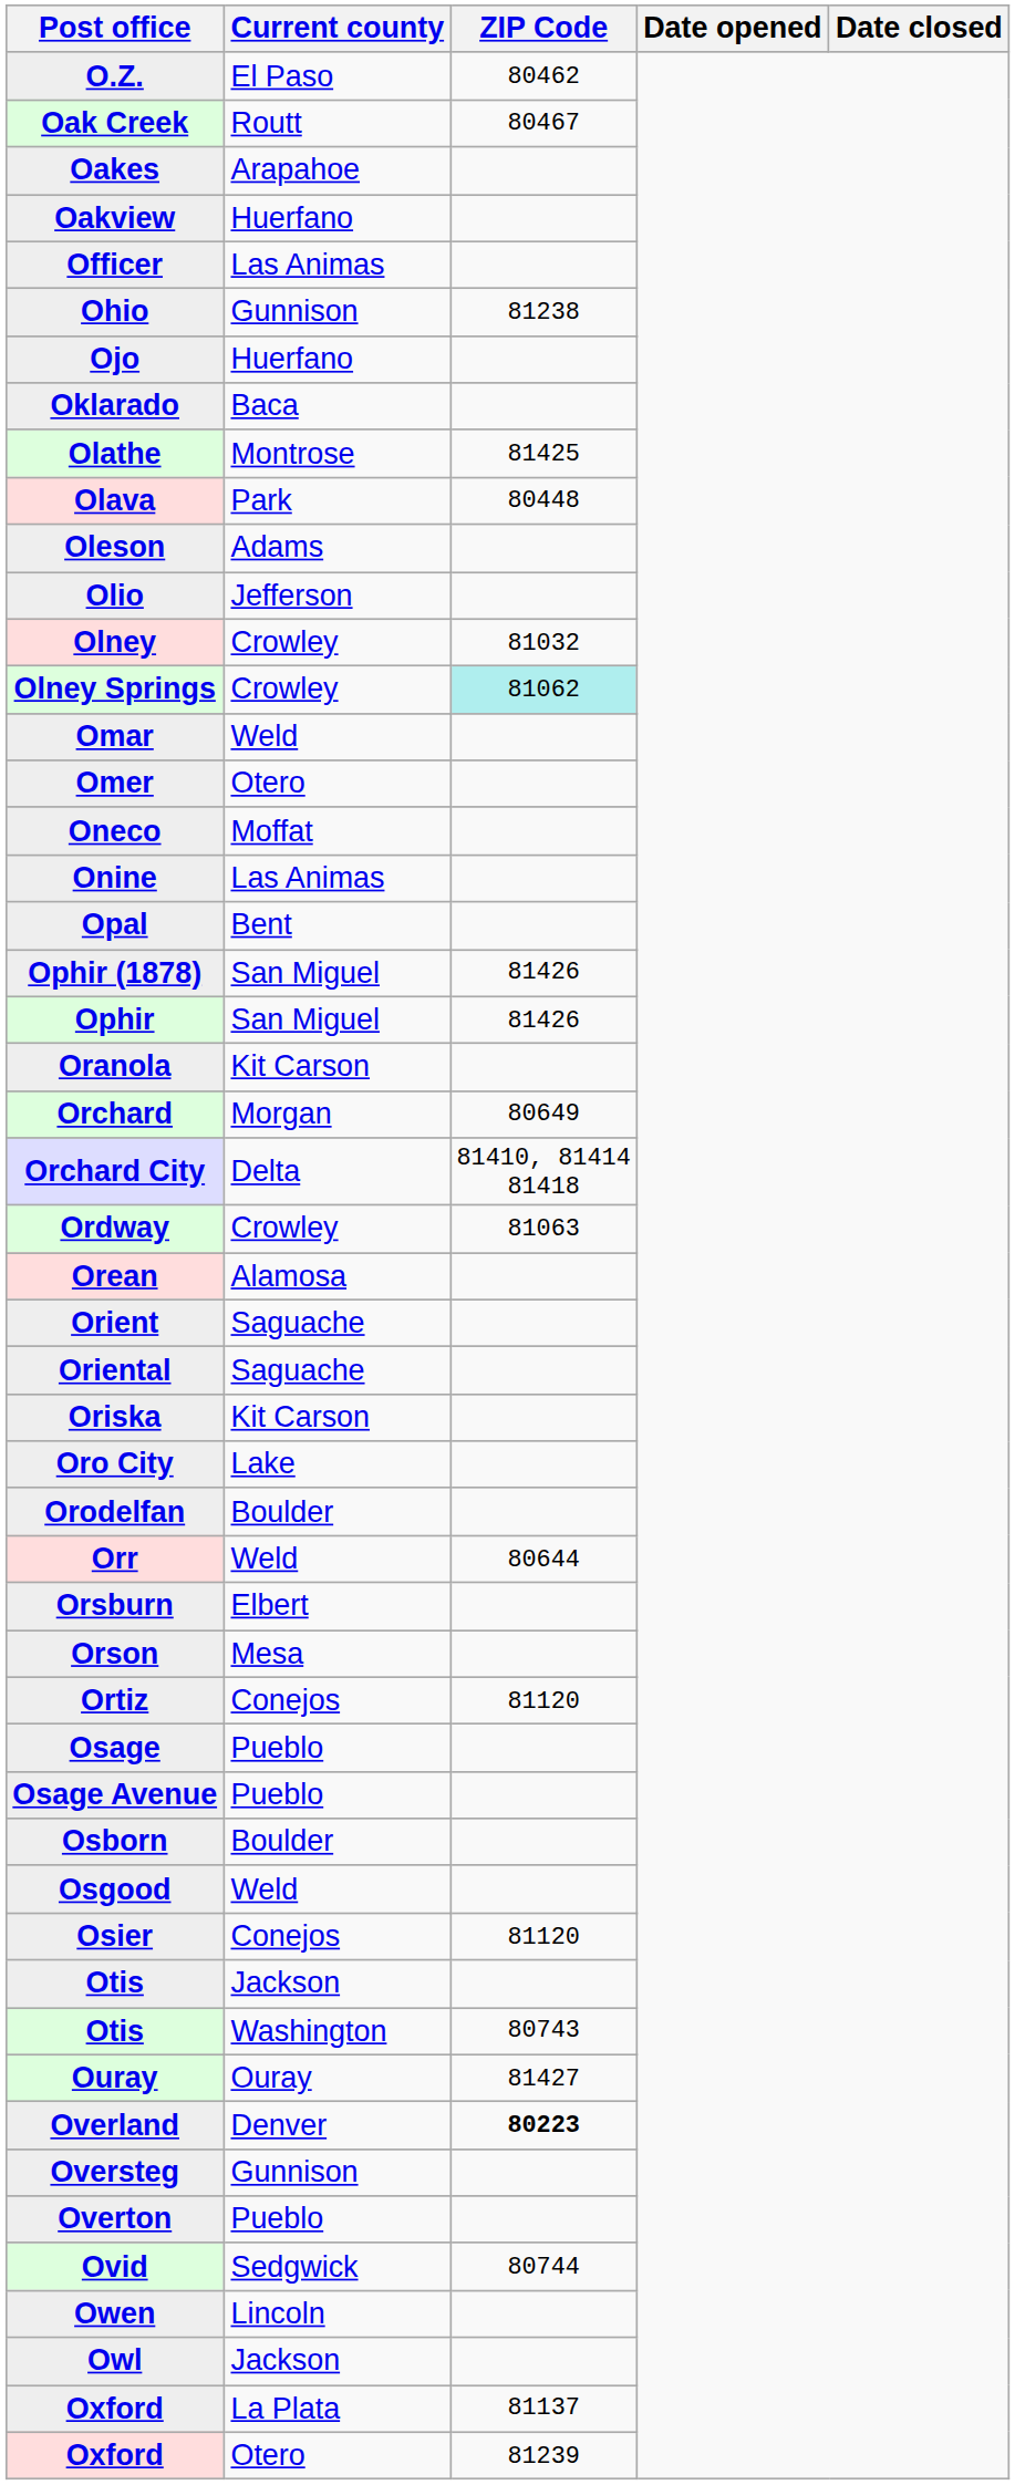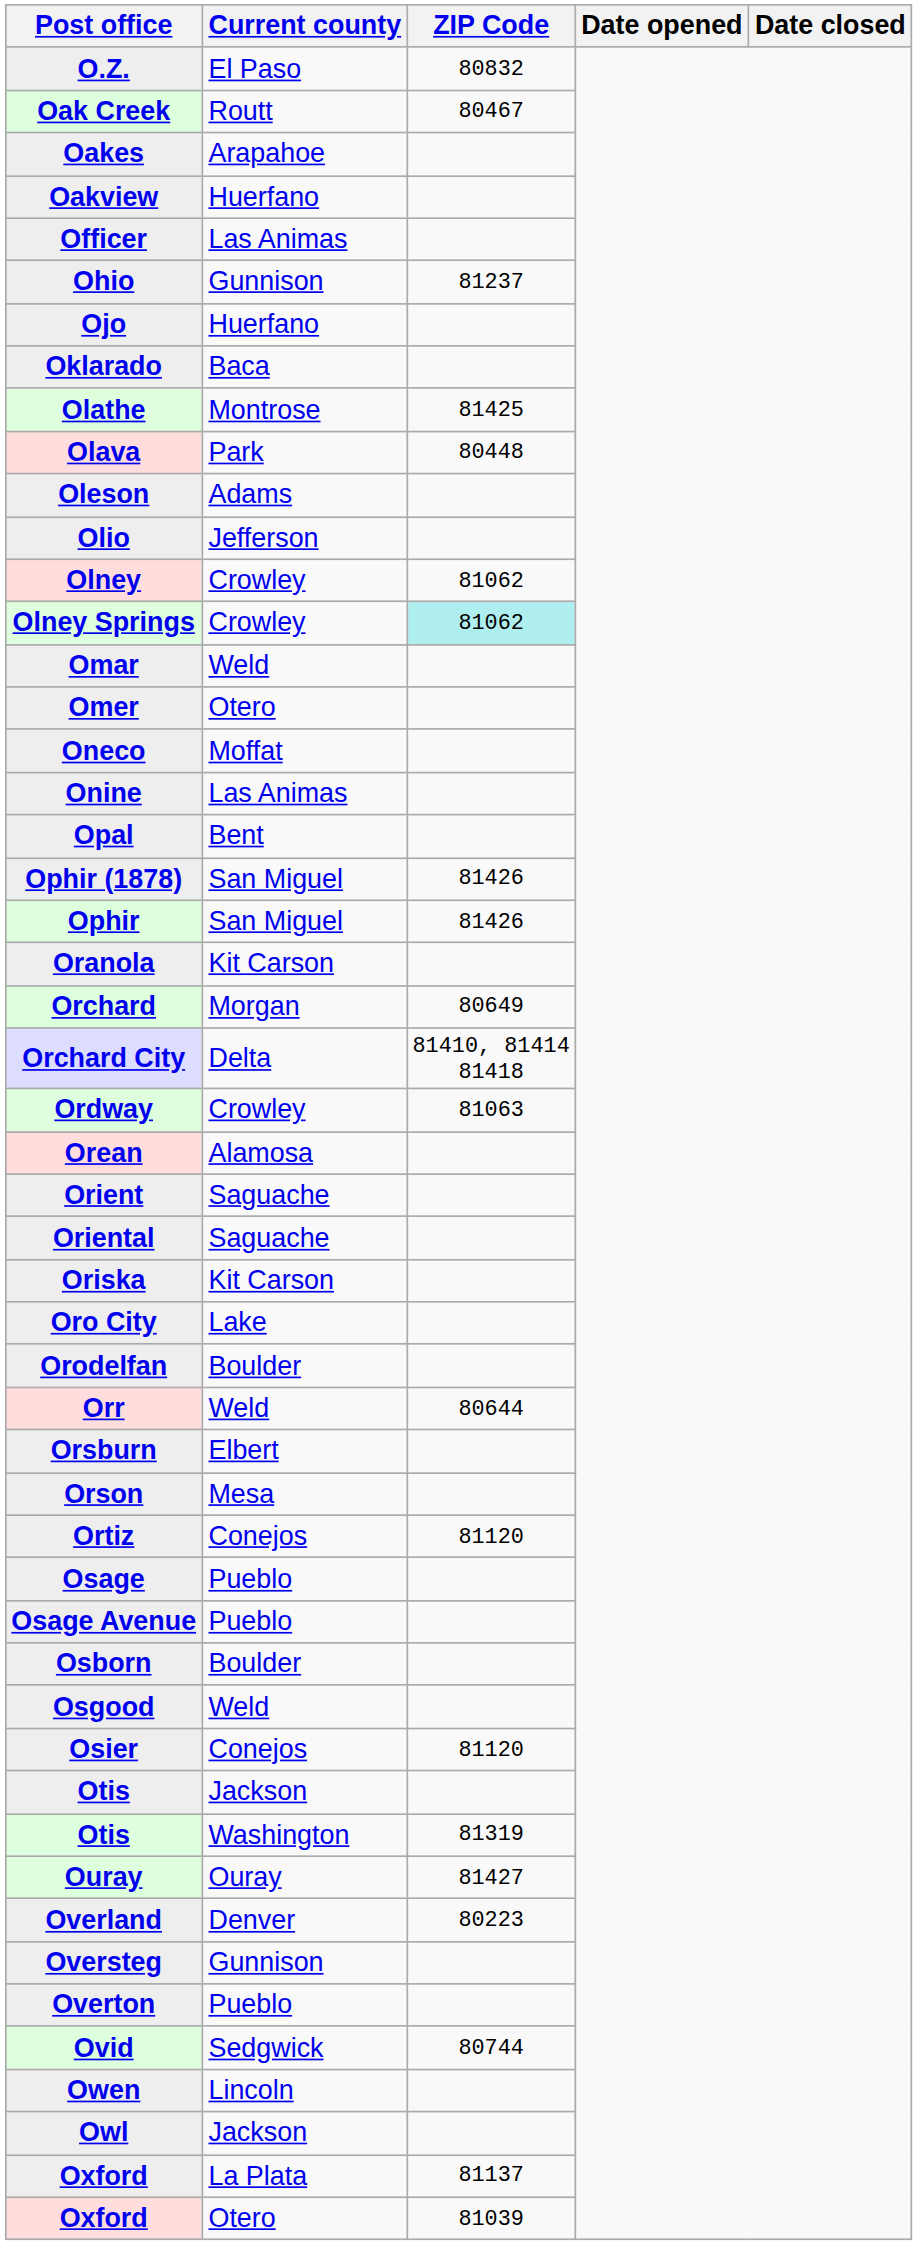O.Z. | ZIP Code: 80462 -> 80832
Ohio | ZIP Code: 81238 -> 81237
Olney | ZIP Code: 81032 -> 81062
Otis / Washington | ZIP Code: 80743 -> 81319
Overland | ZIP Code: bold -> normal
Oxford / Otero | ZIP Code: 81239 -> 81039
